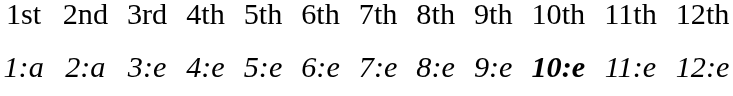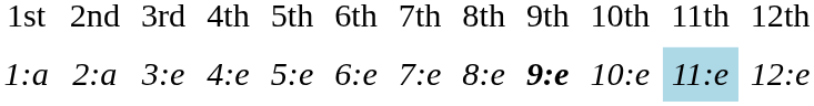1:a | column 9: normal -> bold
1:a | column 10: bold -> normal
1:a | column 11: no background -> lightblue background
